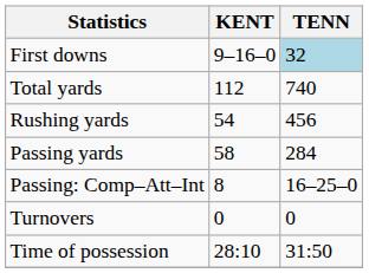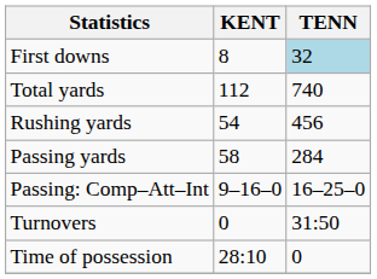First downs | KENT: 9–16–0 -> 8
Passing: Comp–Att–Int | KENT: 8 -> 9–16–0
Turnovers | TENN: 0 -> 31:50
Time of possession | TENN: 31:50 -> 0
